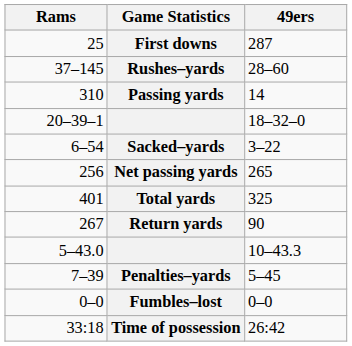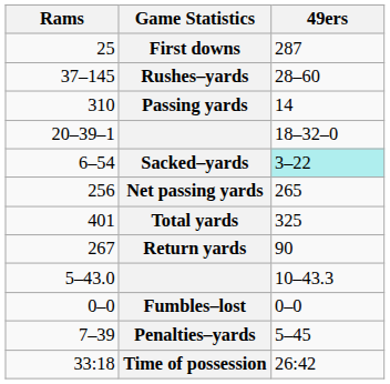Sacked–yards | 49ers: no background -> paleturquoise background
rows swapped: Fumbles–lost <-> Penalties–yards
